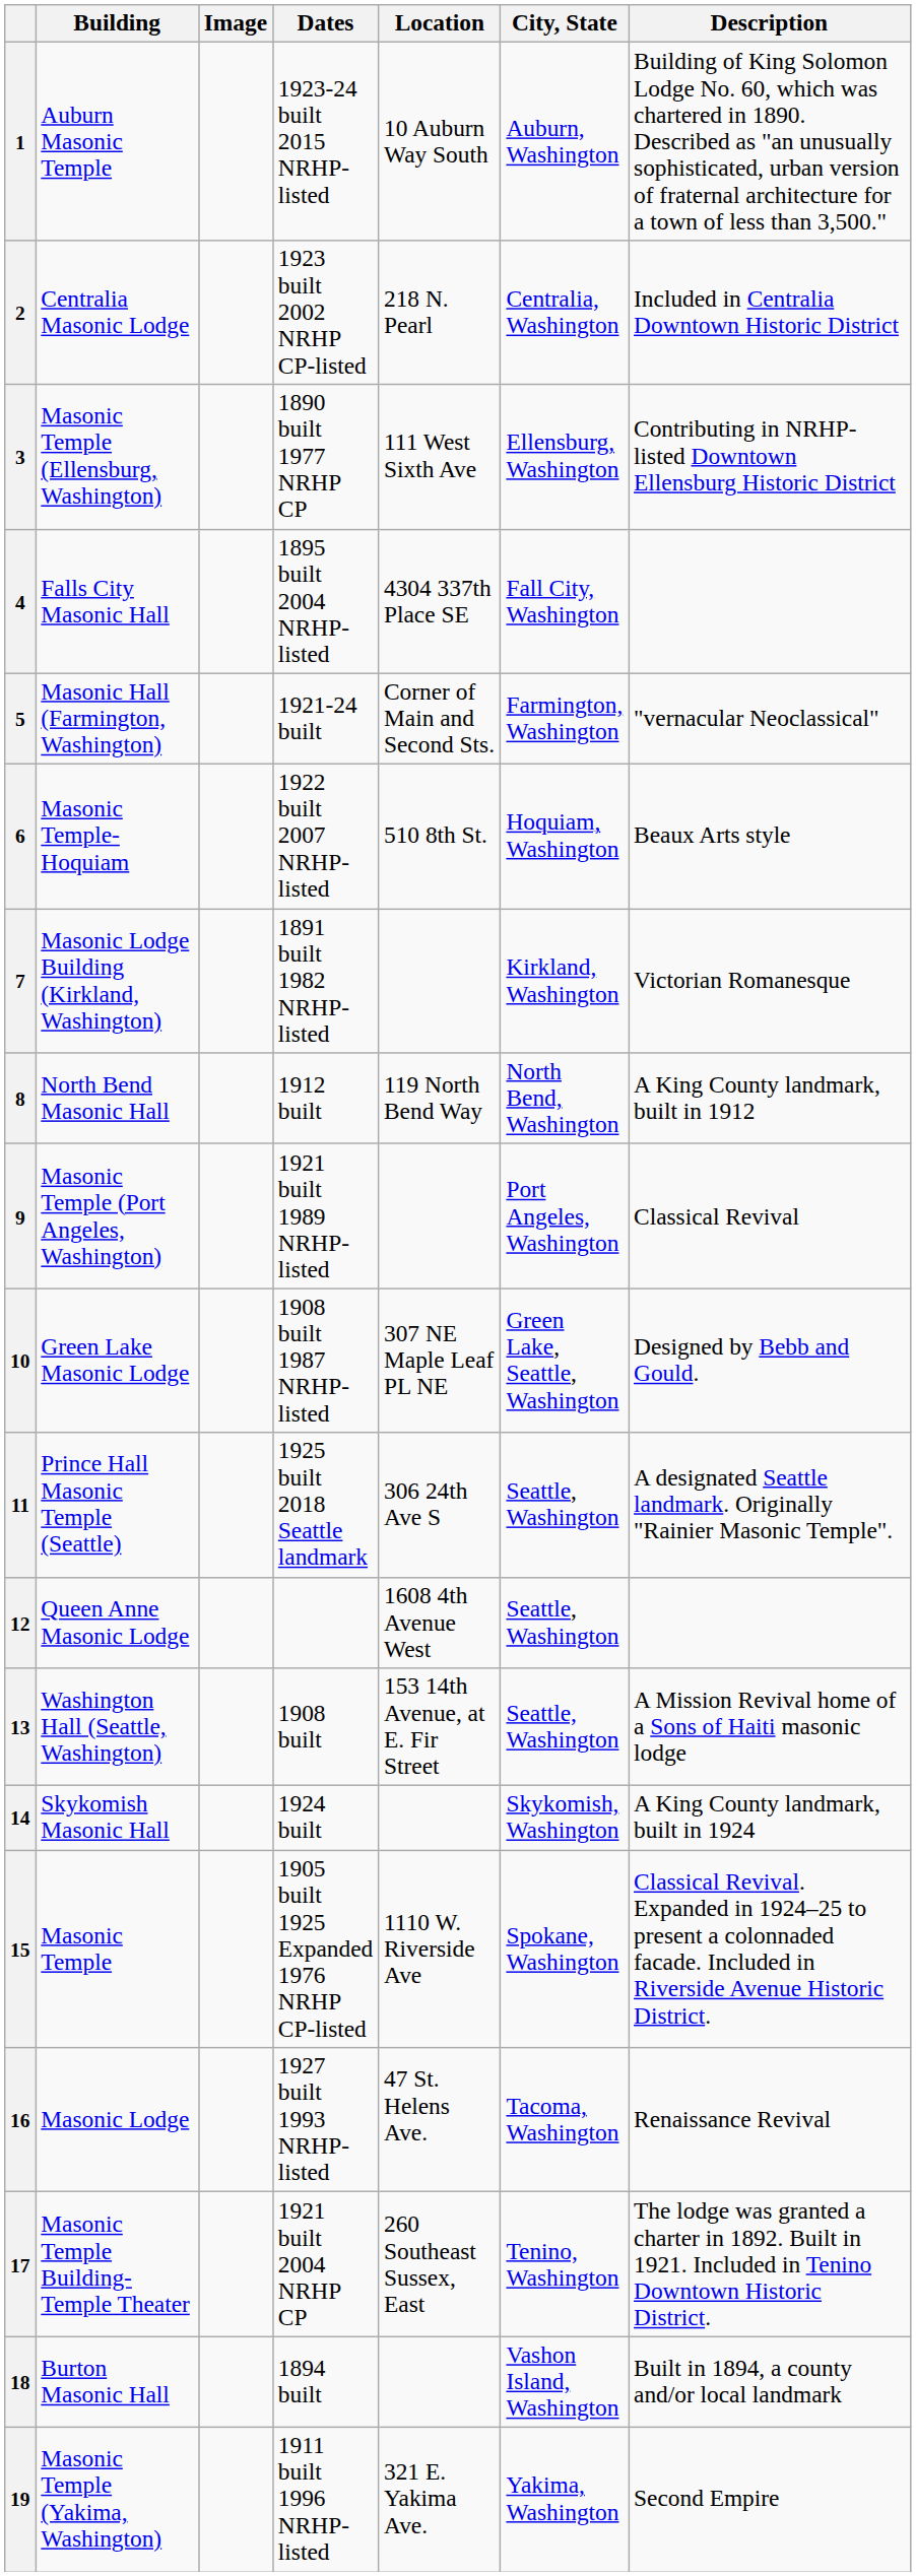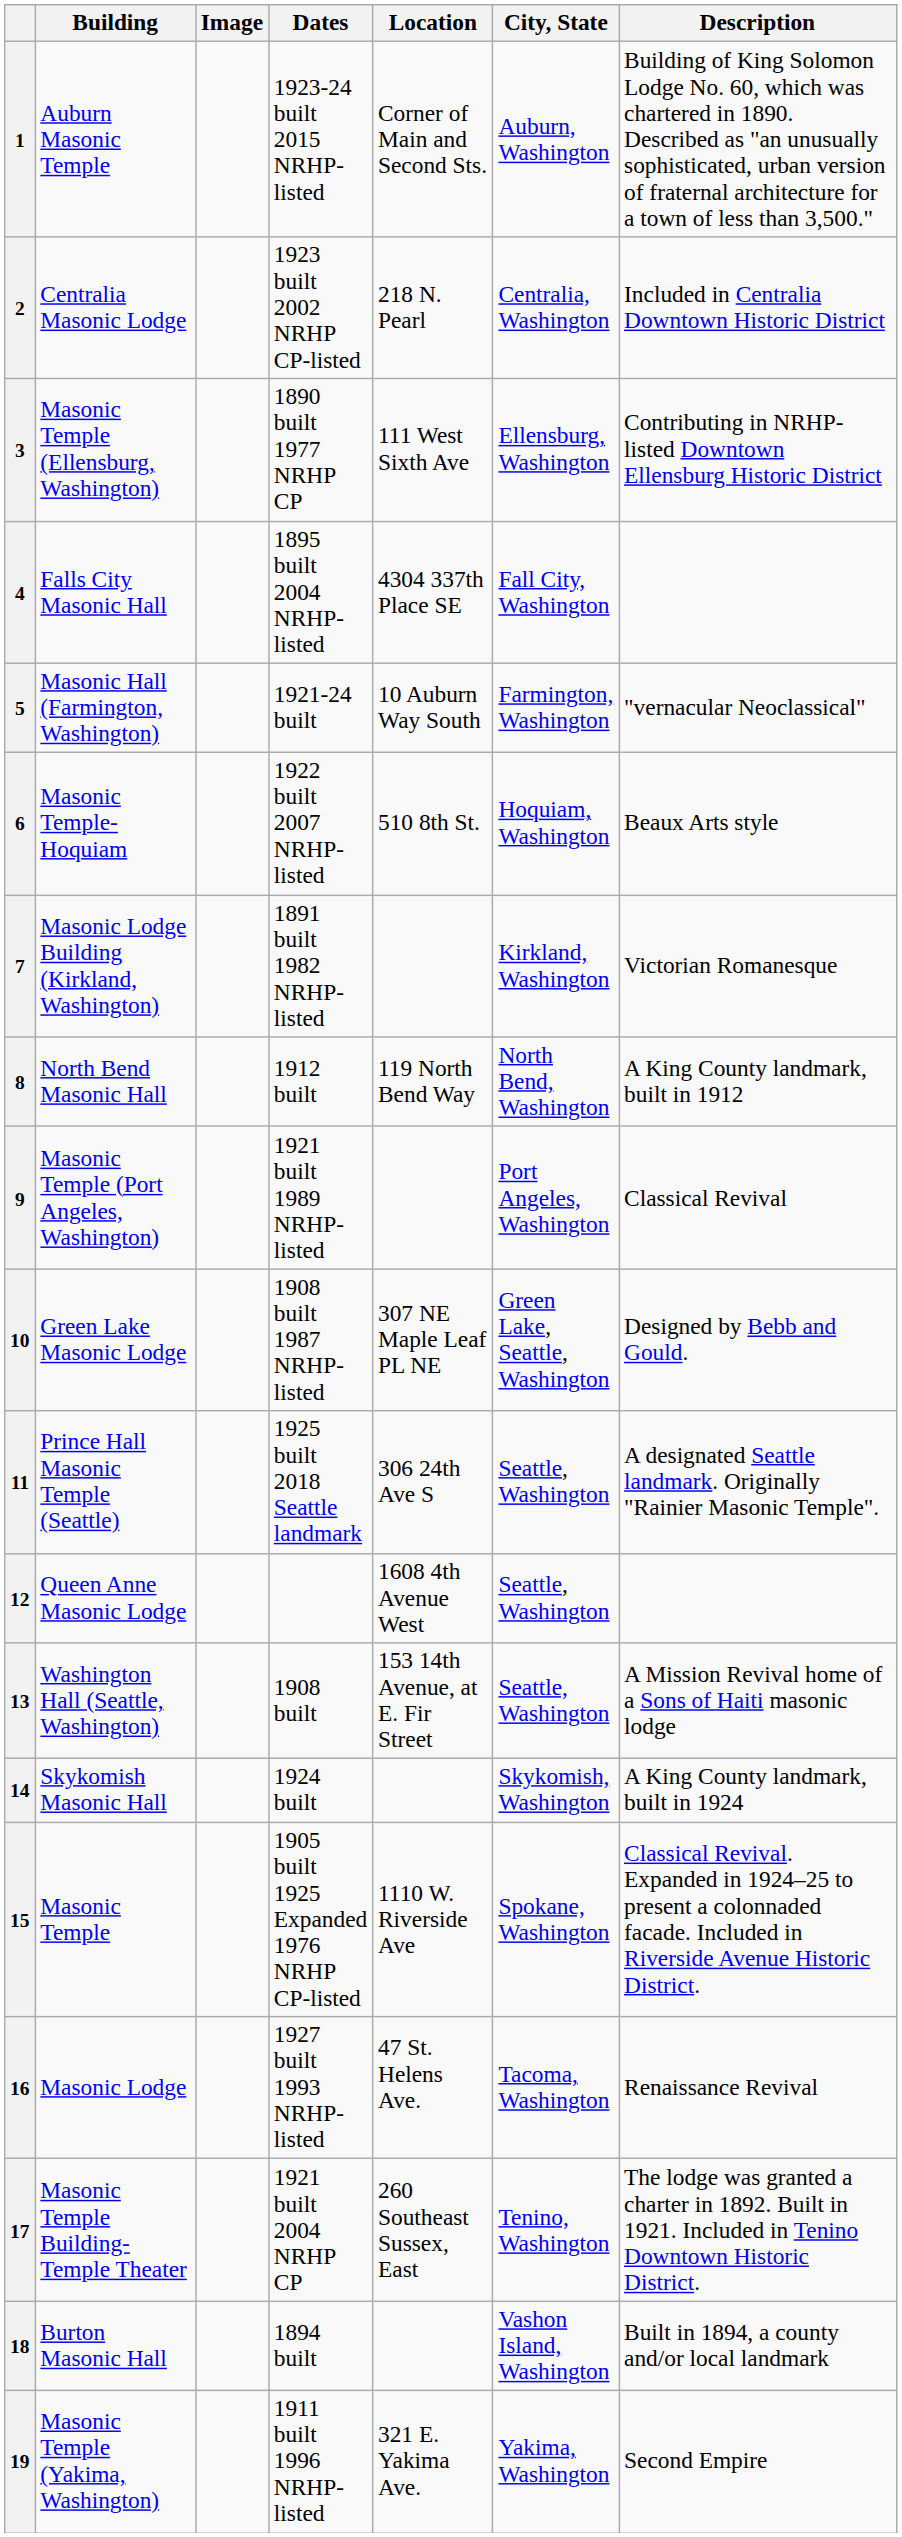1 | Location: 10 Auburn Way South -> Corner of Main and Second Sts.
5 | Location: Corner of Main and Second Sts. -> 10 Auburn Way South
